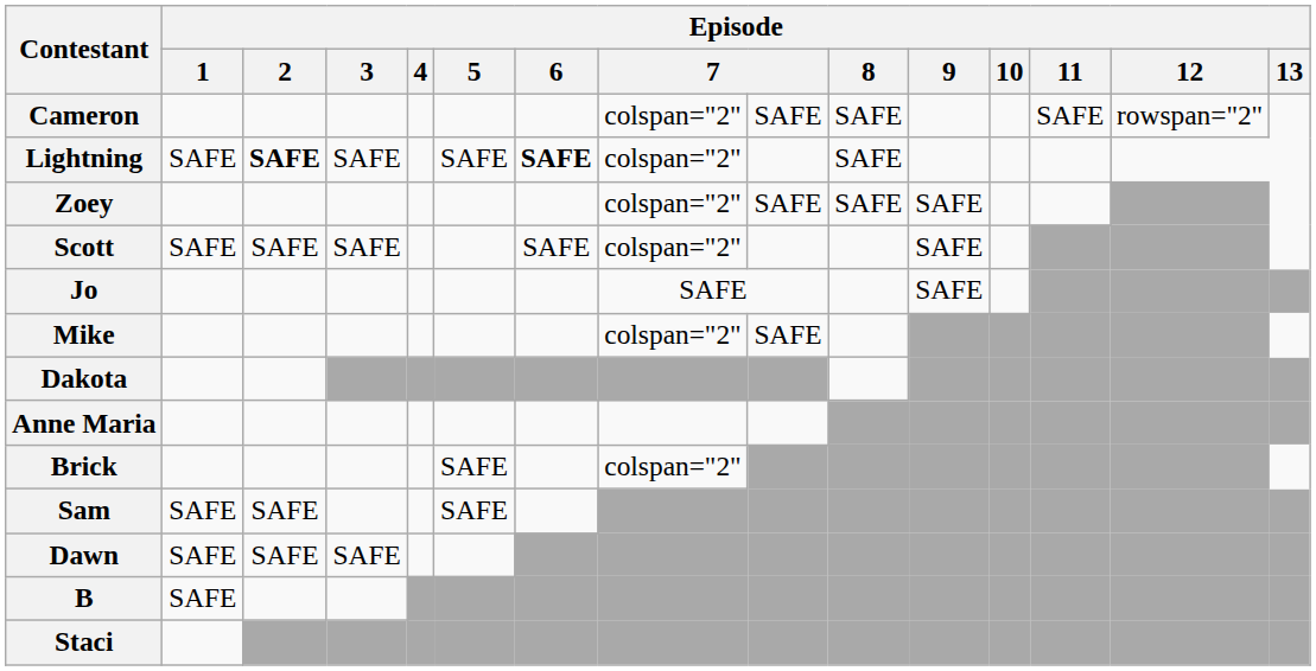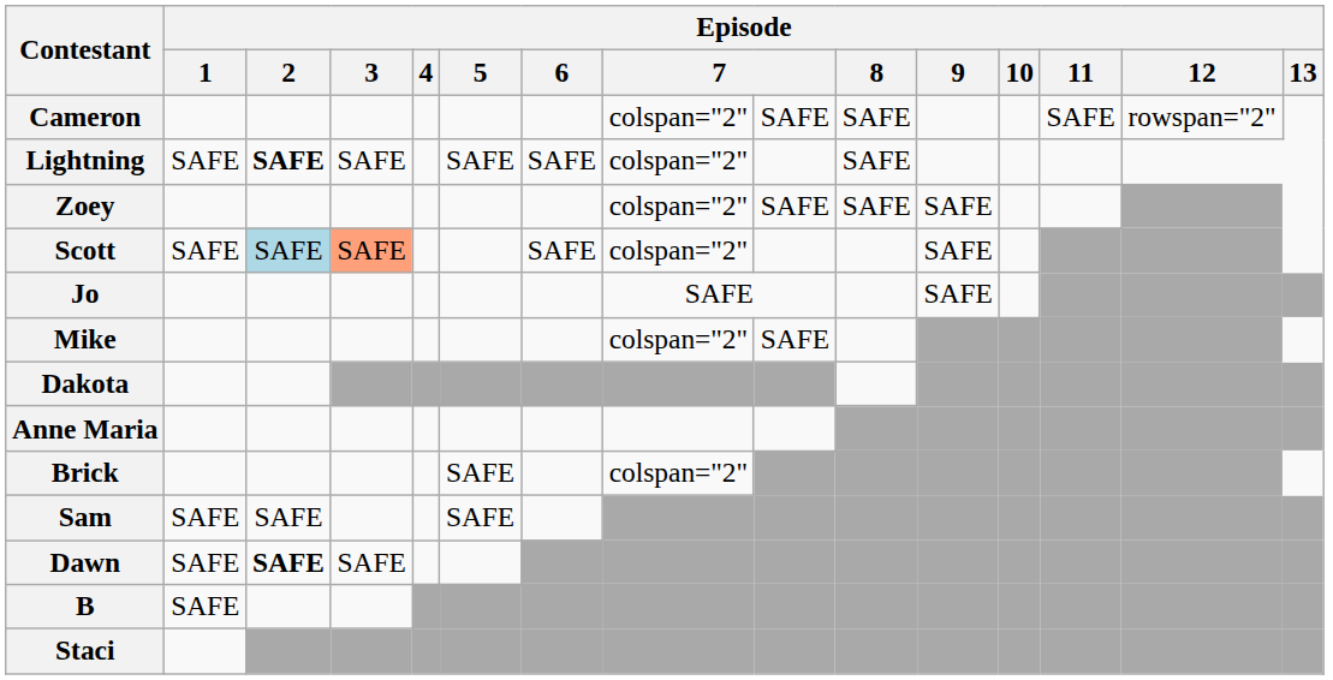Lightning | Episode / 6: bold -> normal
Scott | Episode / 2: no background -> lightblue background
Scott | Episode / 3: no background -> lightsalmon background
Dawn | Episode / 2: normal -> bold
